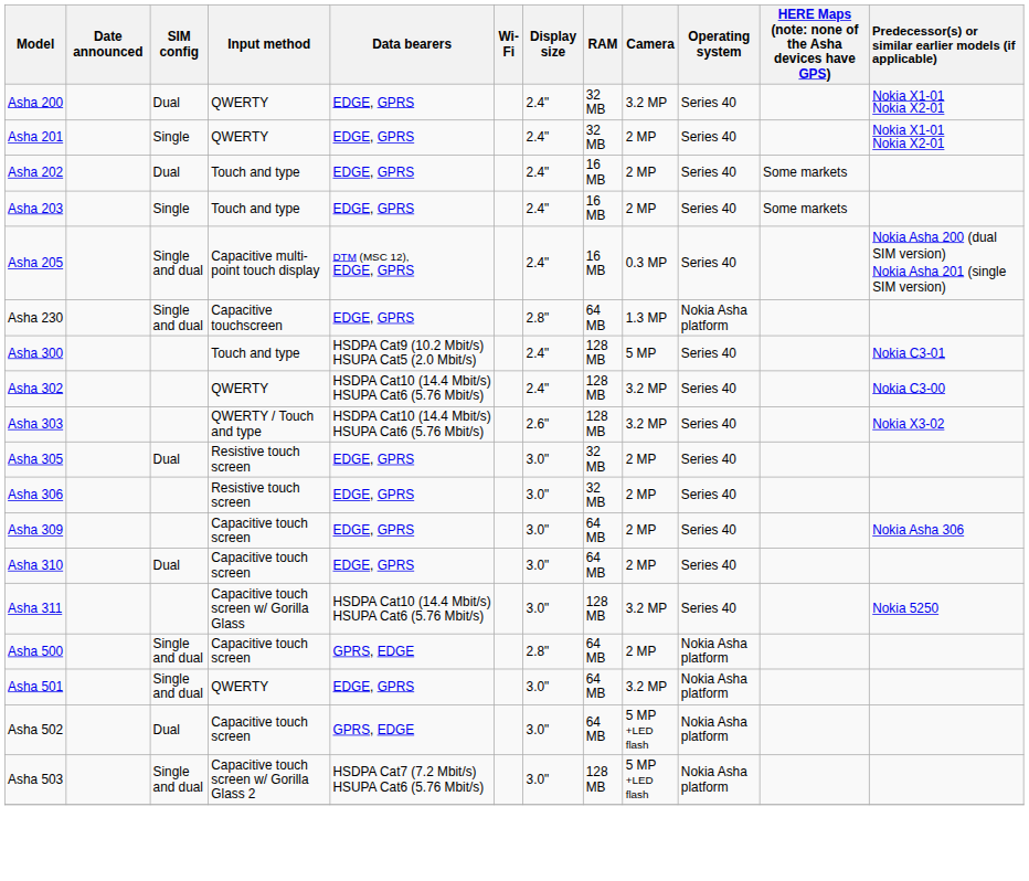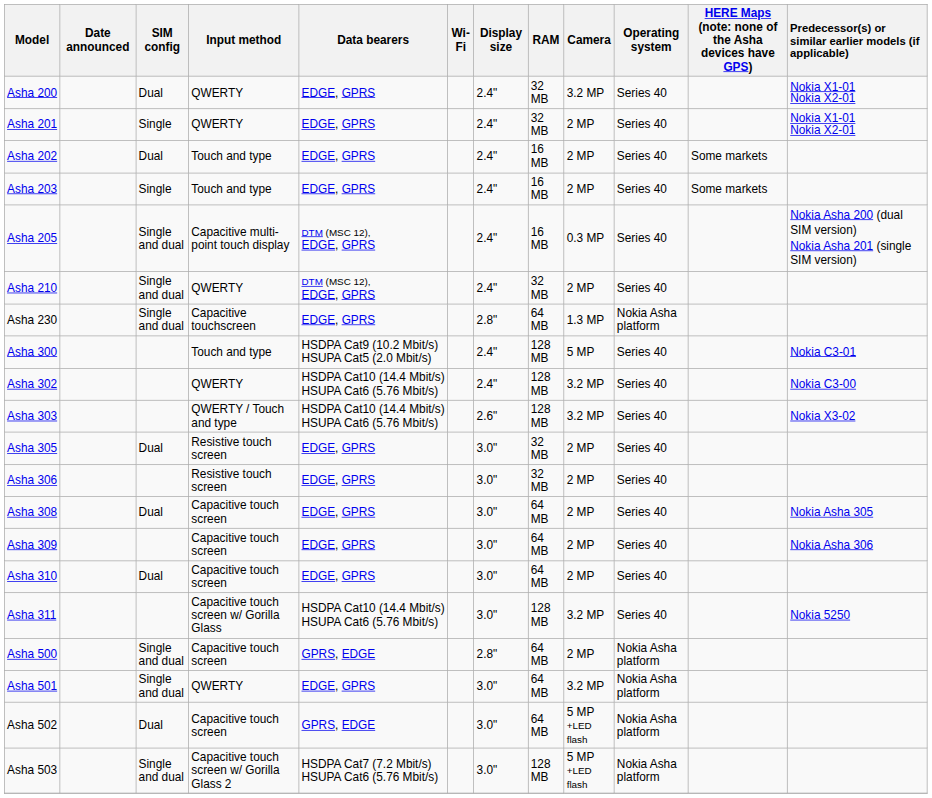+ row: Asha 210 | Single and dual | QWERTY | DTM (MSC 12), EDGE, GPRS | 2.4" | 32 MB | 2 MP | Series 40
+ row: Asha 308 | Dual | Capacitive touch screen | EDGE, GPRS | 3.0" | 64 MB | 2 MP | Series 40 | Nokia Asha 305
